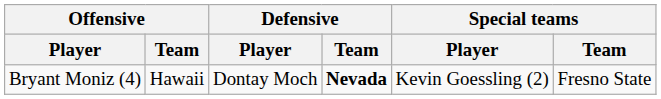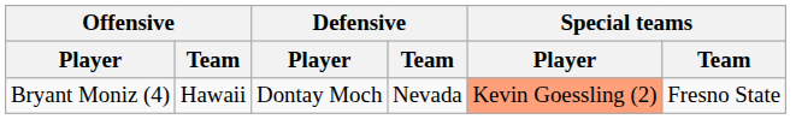Bryant Moniz (4) | Defensive / Team: bold -> normal
Bryant Moniz (4) | Special teams / Player: no background -> lightsalmon background
